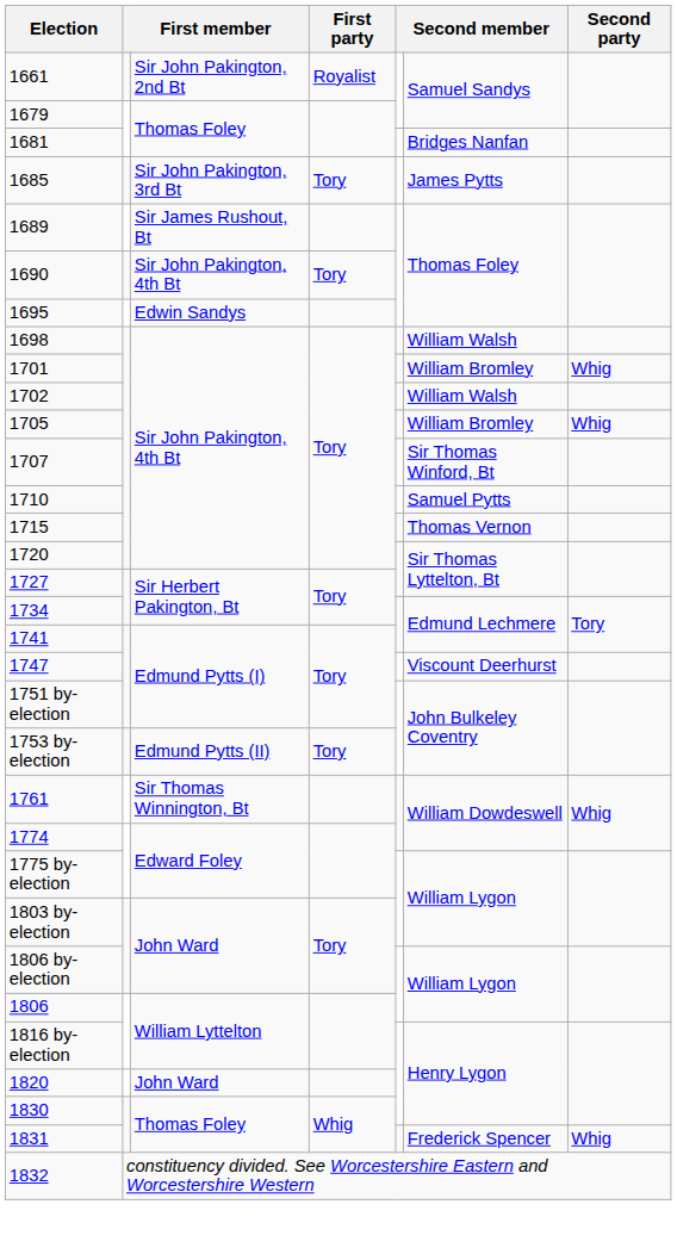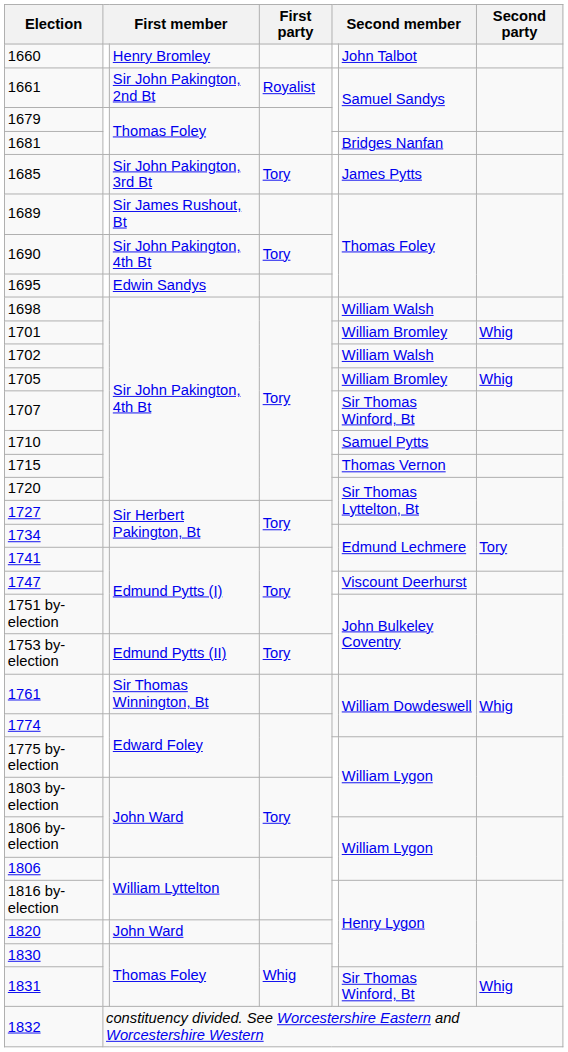+ row: 1660 | Henry Bromley | John Talbot
1831 | column 6: Frederick Spencer -> Sir Thomas Winford, Bt
